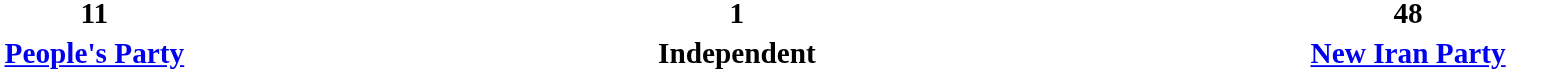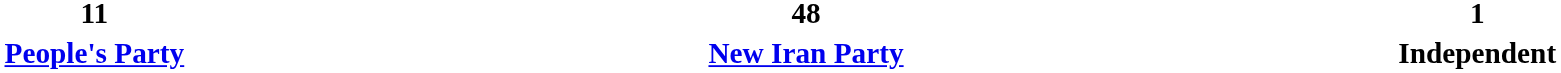columns swapped: 1 <-> 48
